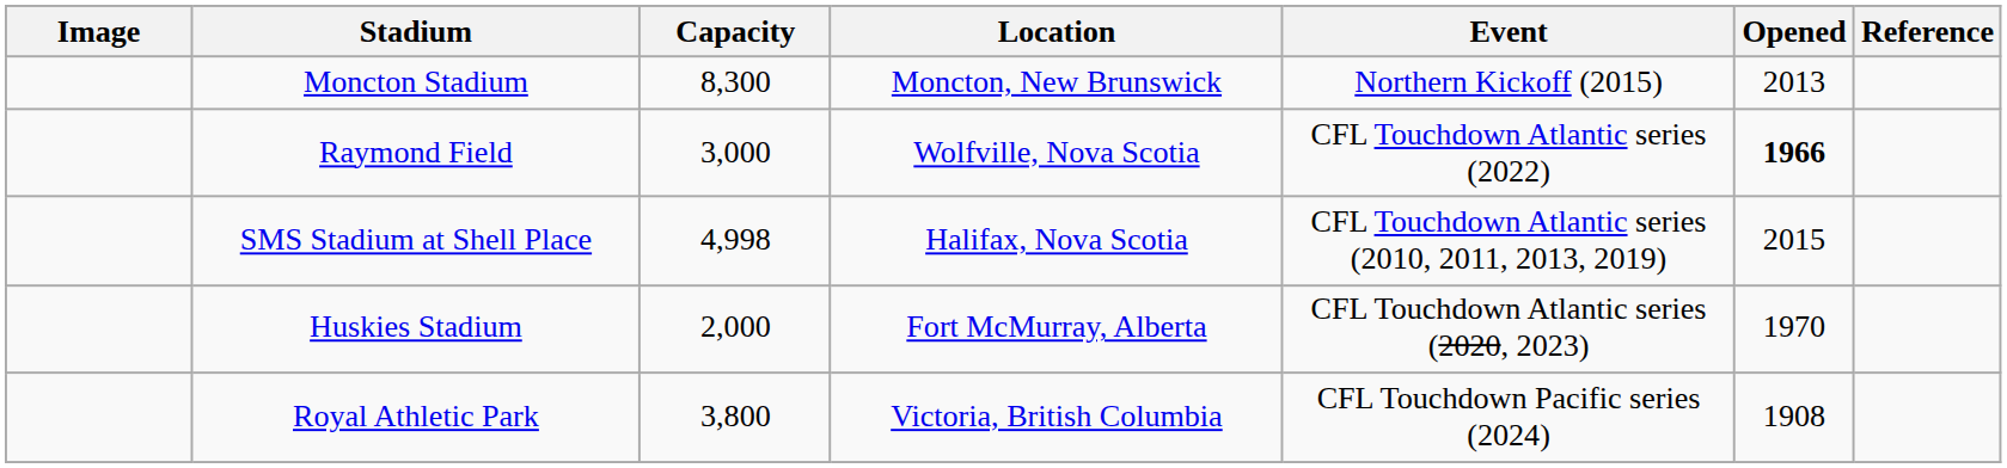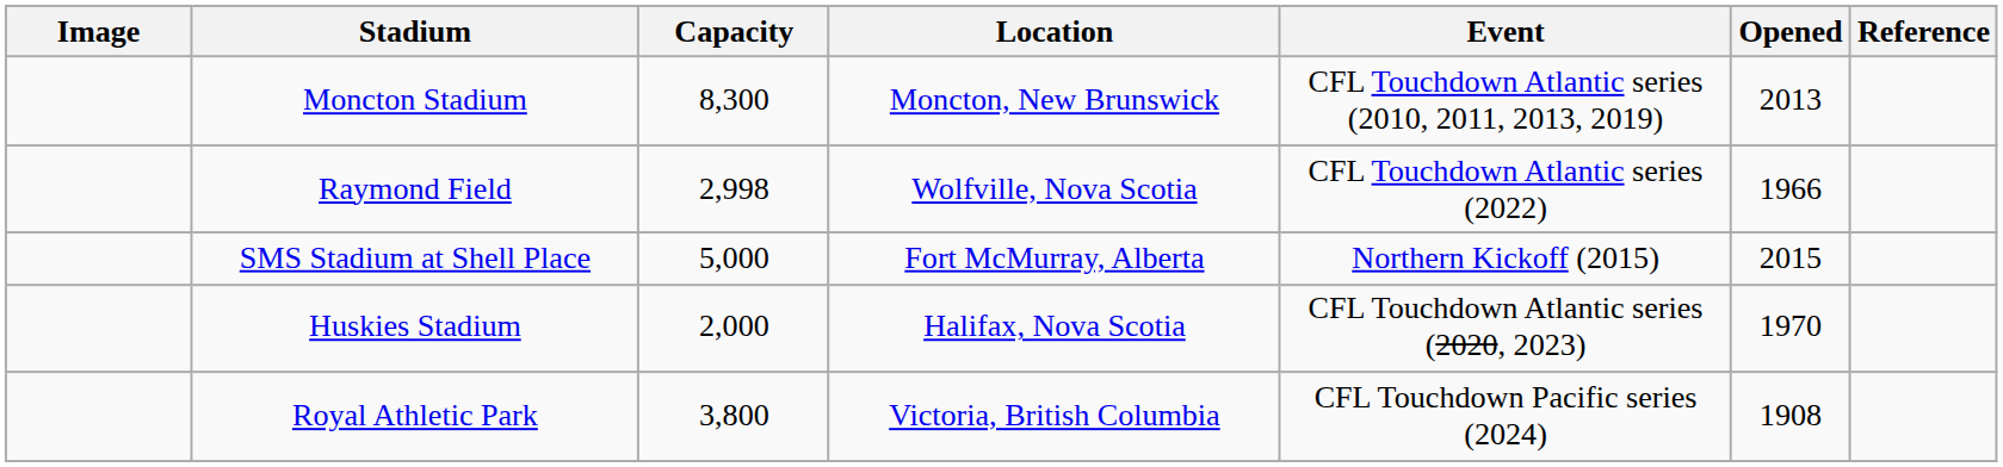Moncton Stadium | Event: Northern Kickoff (2015) -> CFL Touchdown Atlantic series (2010, 2011, 2013, 2019)
Raymond Field | Capacity: 3,000 -> 2,998
Raymond Field | Opened: bold -> normal
SMS Stadium at Shell Place | Capacity: 4,998 -> 5,000
SMS Stadium at Shell Place | Location: Halifax, Nova Scotia -> Fort McMurray, Alberta
SMS Stadium at Shell Place | Event: CFL Touchdown Atlantic series (2010, 2011, 2013, 2019) -> Northern Kickoff (2015)
Huskies Stadium | Location: Fort McMurray, Alberta -> Halifax, Nova Scotia
